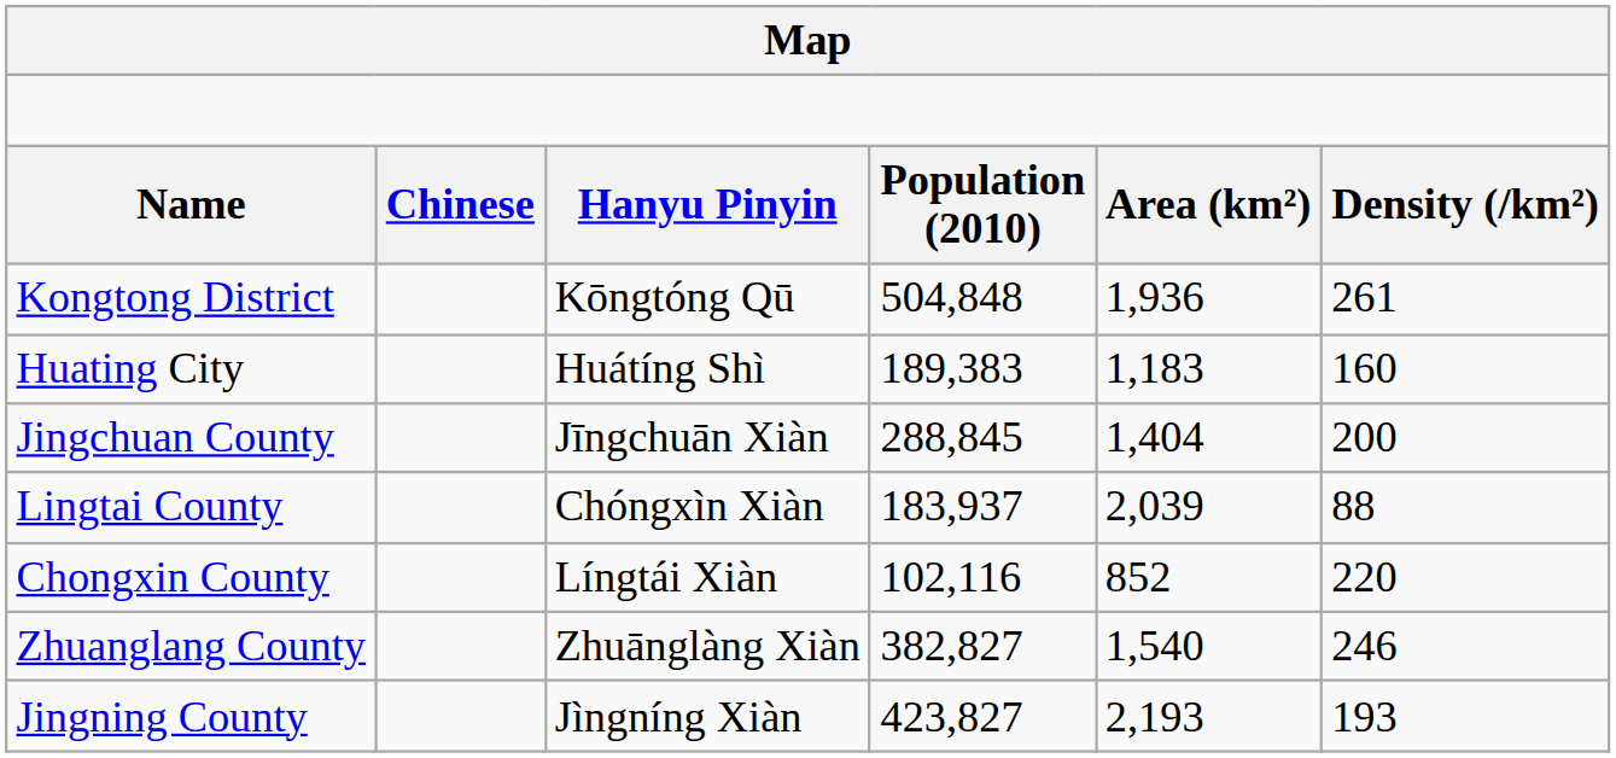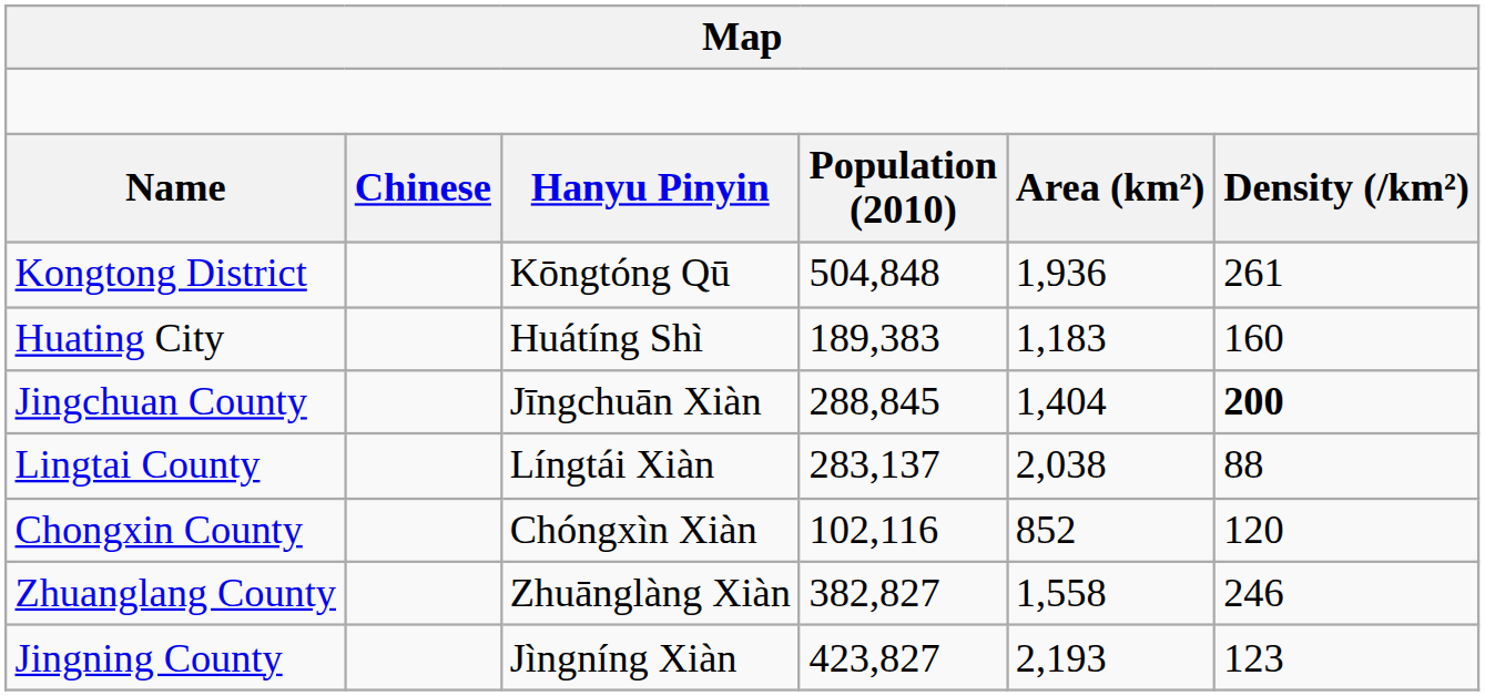Jingchuan County | column 6: normal -> bold
Lingtai County | column 3: Chóngxìn Xiàn -> Língtái Xiàn
Lingtai County | column 4: 183,937 -> 283,137
Lingtai County | column 5: 2,039 -> 2,038
Chongxin County | column 3: Língtái Xiàn -> Chóngxìn Xiàn
Chongxin County | column 6: 220 -> 120
Zhuanglang County | column 5: 1,540 -> 1,558
Jingning County | column 6: 193 -> 123
